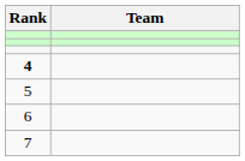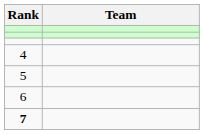row 5 | Rank: bold -> normal
row 8 | Rank: normal -> bold
